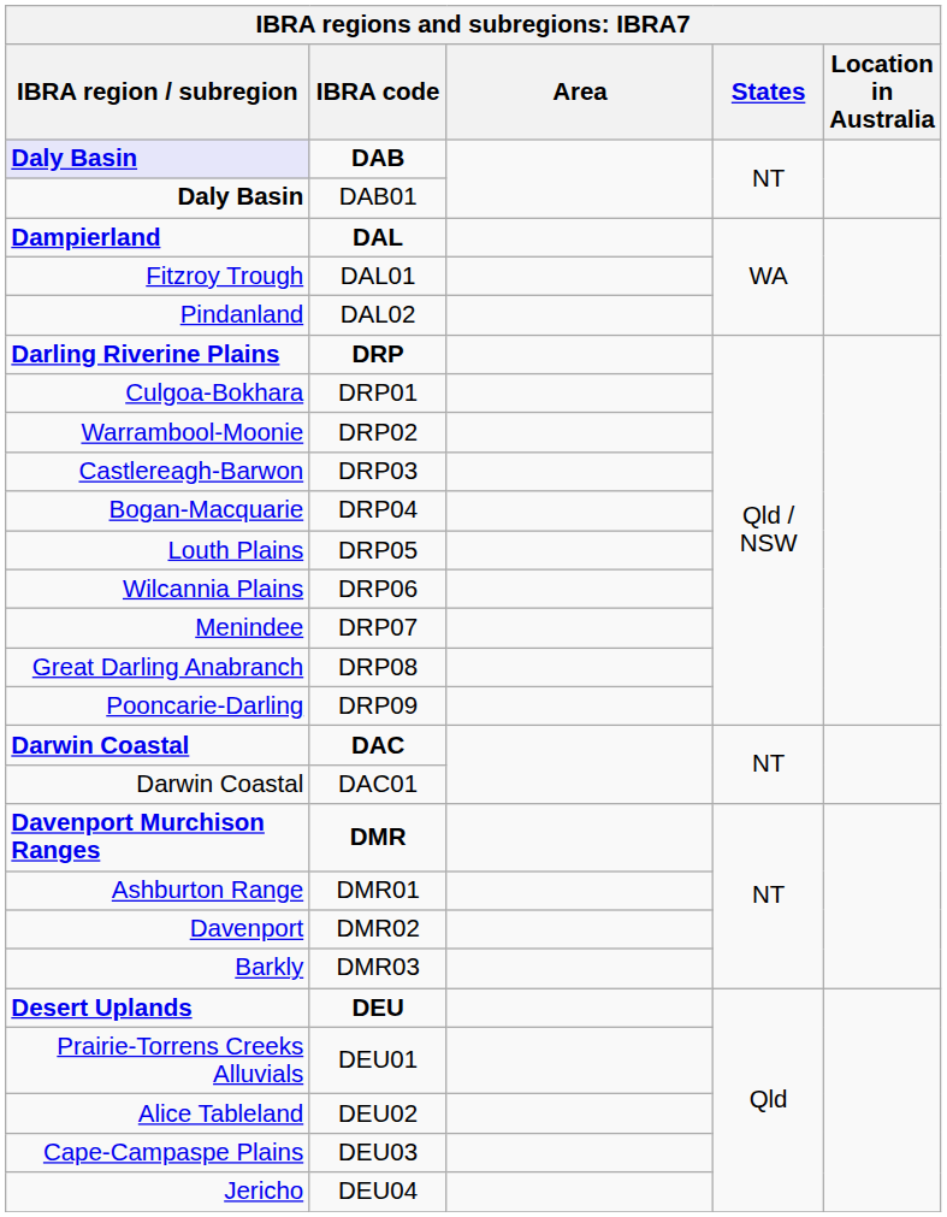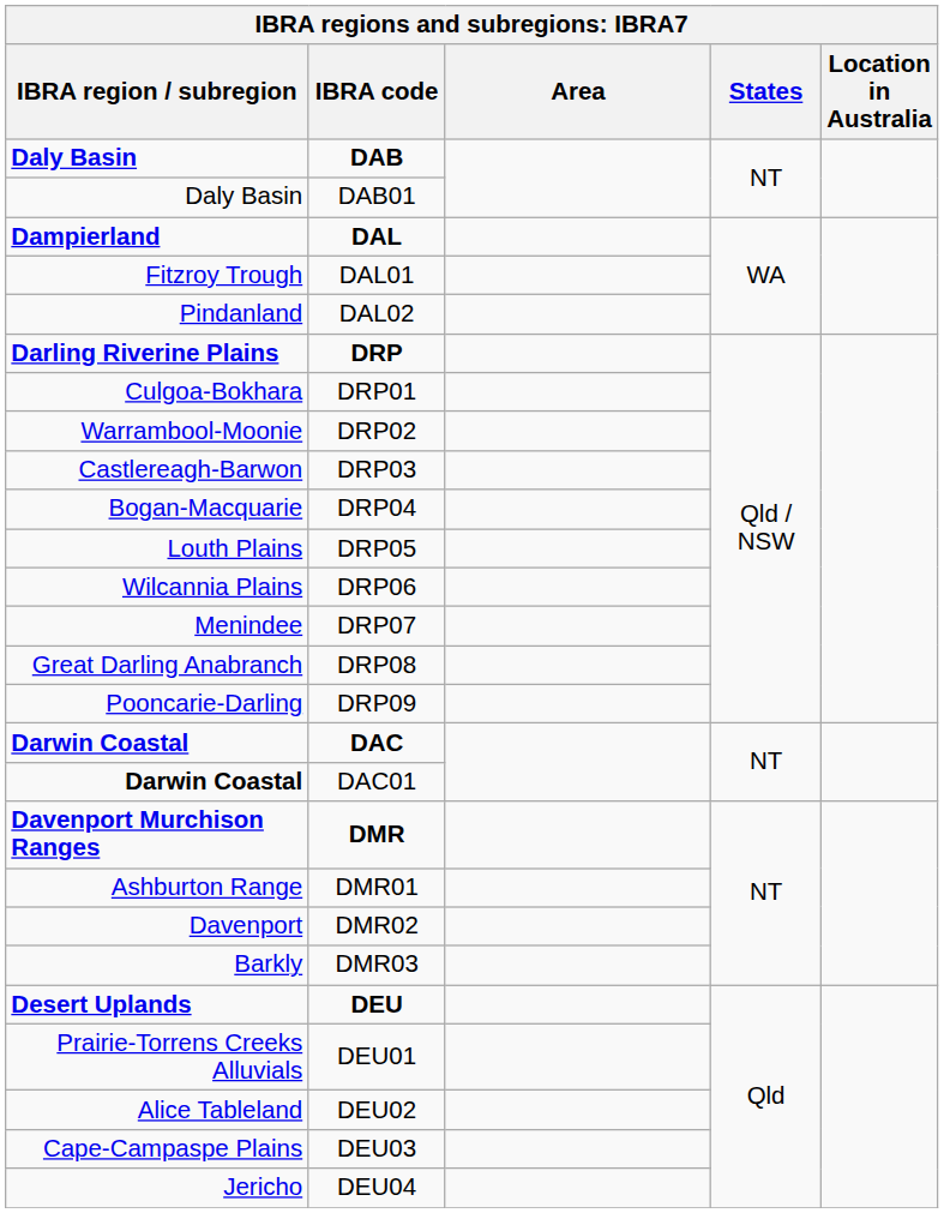DAB | IBRA region / subregion: lavender background -> no background
DAB01 | IBRA region / subregion: bold -> normal
DAC01 | IBRA region / subregion: normal -> bold
